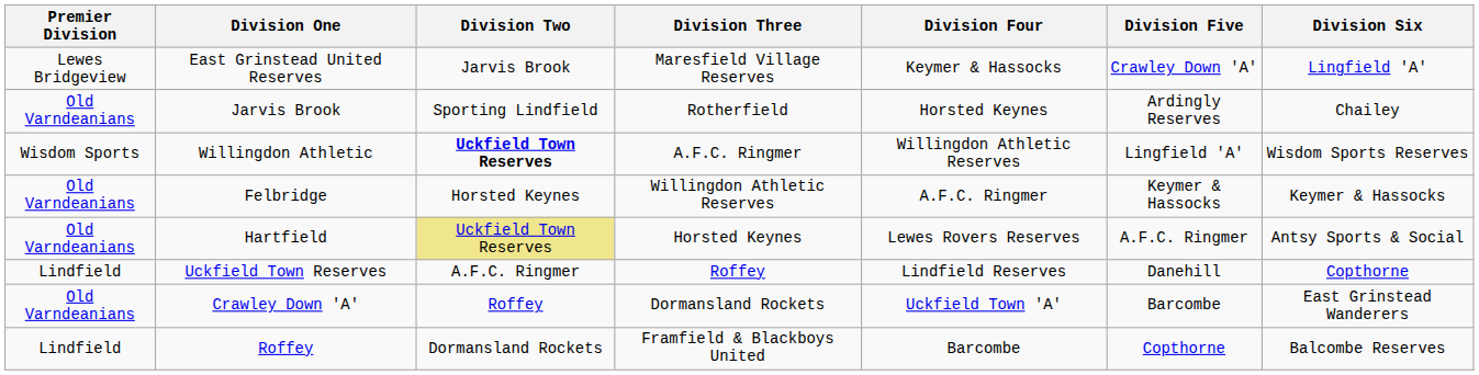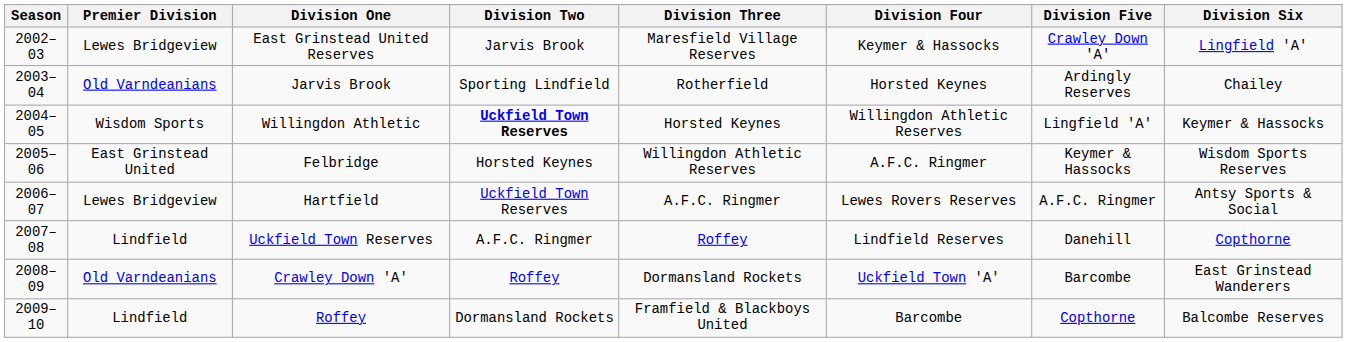+ column: Season | 2002–03 | 2003–04 | 2004–05 | 2005–06 | 2006–07 | 2007–08 | 2008–09 | 2009–10
Willingdon Athletic | Division Three: A.F.C. Ringmer -> Horsted Keynes
Willingdon Athletic | Division Six: Wisdom Sports Reserves -> Keymer & Hassocks
Felbridge | Premier Division: Old Varndeanians -> East Grinstead United
Felbridge | Division Six: Keymer & Hassocks -> Wisdom Sports Reserves
Hartfield | Premier Division: Old Varndeanians -> Lewes Bridgeview
Hartfield | Division Two: khaki background -> no background
Hartfield | Division Three: Horsted Keynes -> A.F.C. Ringmer
